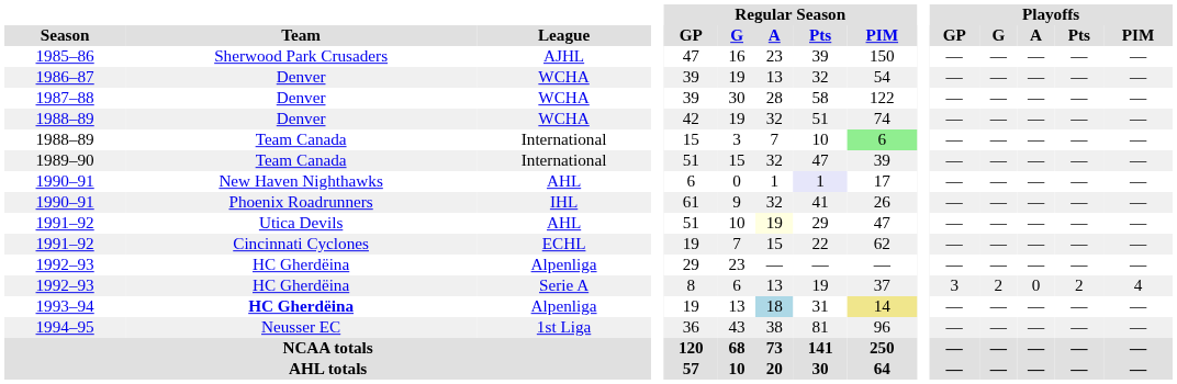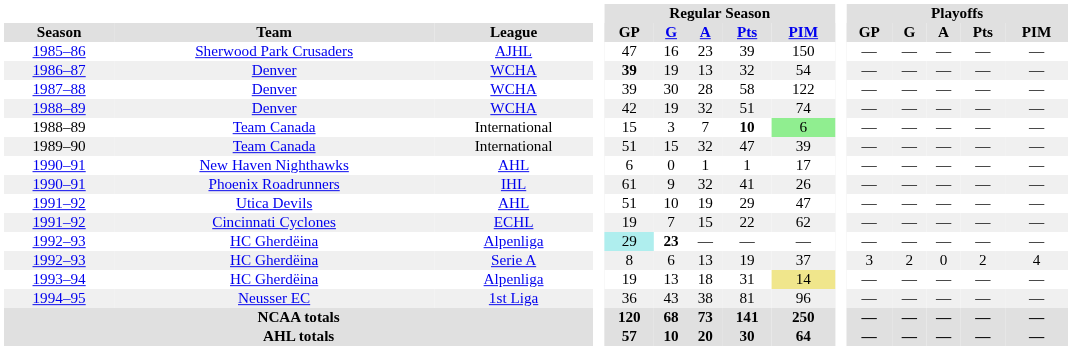1986–87 | Regular Season / GP: normal -> bold
1988–89 / International | Regular Season / Pts: normal -> bold
1990–91 / AHL | Regular Season / Pts: lavender background -> no background
1991–92 / AHL | Regular Season / A: lightyellow background -> no background
1992–93 / Alpenliga | Regular Season / GP: no background -> paleturquoise background
1992–93 / Alpenliga | Regular Season / G: normal -> bold
1993–94 | Team: bold -> normal
1993–94 | Regular Season / A: lightblue background -> no background
